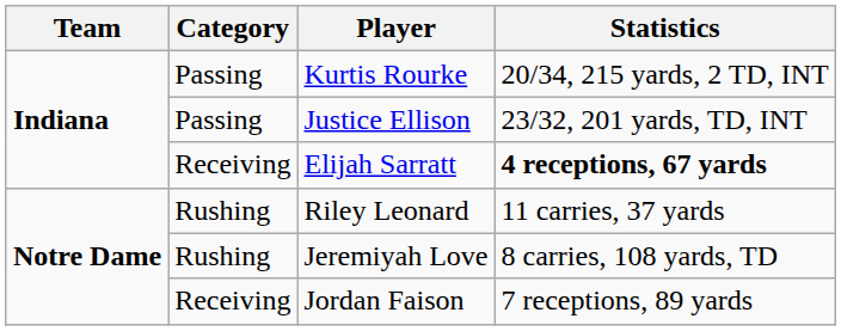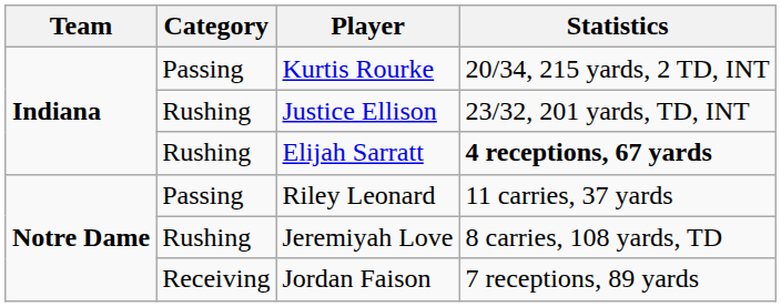Justice Ellison | Category: Passing -> Rushing
Elijah Sarratt | Category: Receiving -> Rushing
Riley Leonard | Category: Rushing -> Passing
